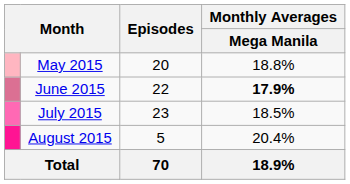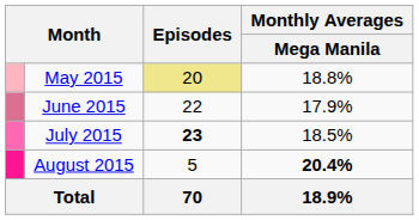May 2015 | Episodes: no background -> khaki background
June 2015 | Monthly Averages / Mega Manila: bold -> normal
July 2015 | Episodes: normal -> bold
August 2015 | Monthly Averages / Mega Manila: normal -> bold
